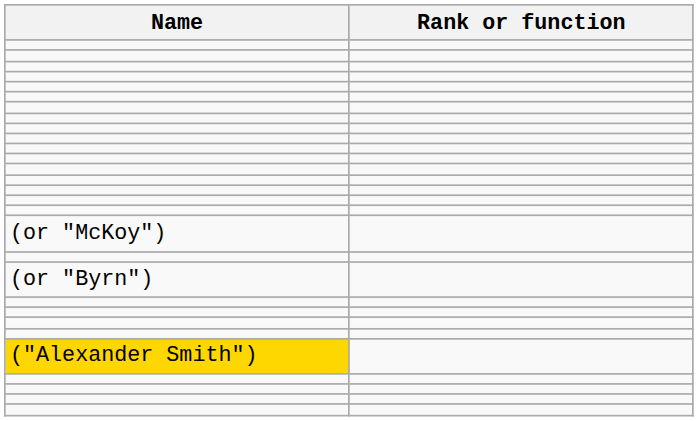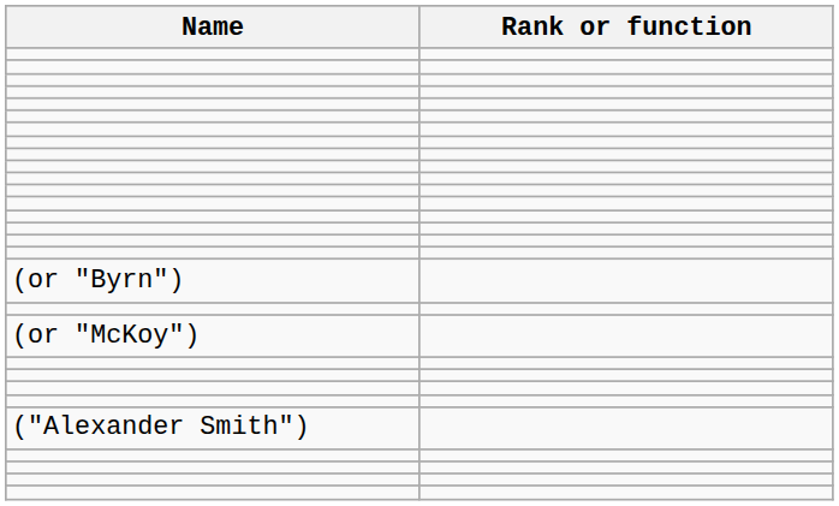row 19 | Name: (or "McKoy") -> (or "Byrn")
row 21 | Name: (or "Byrn") -> (or "McKoy")
row 26 | Name: gold background -> no background
